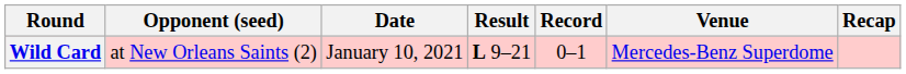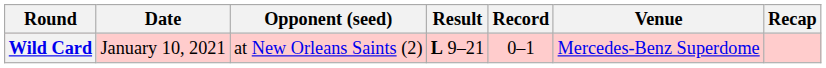columns swapped: Date <-> Opponent (seed)
